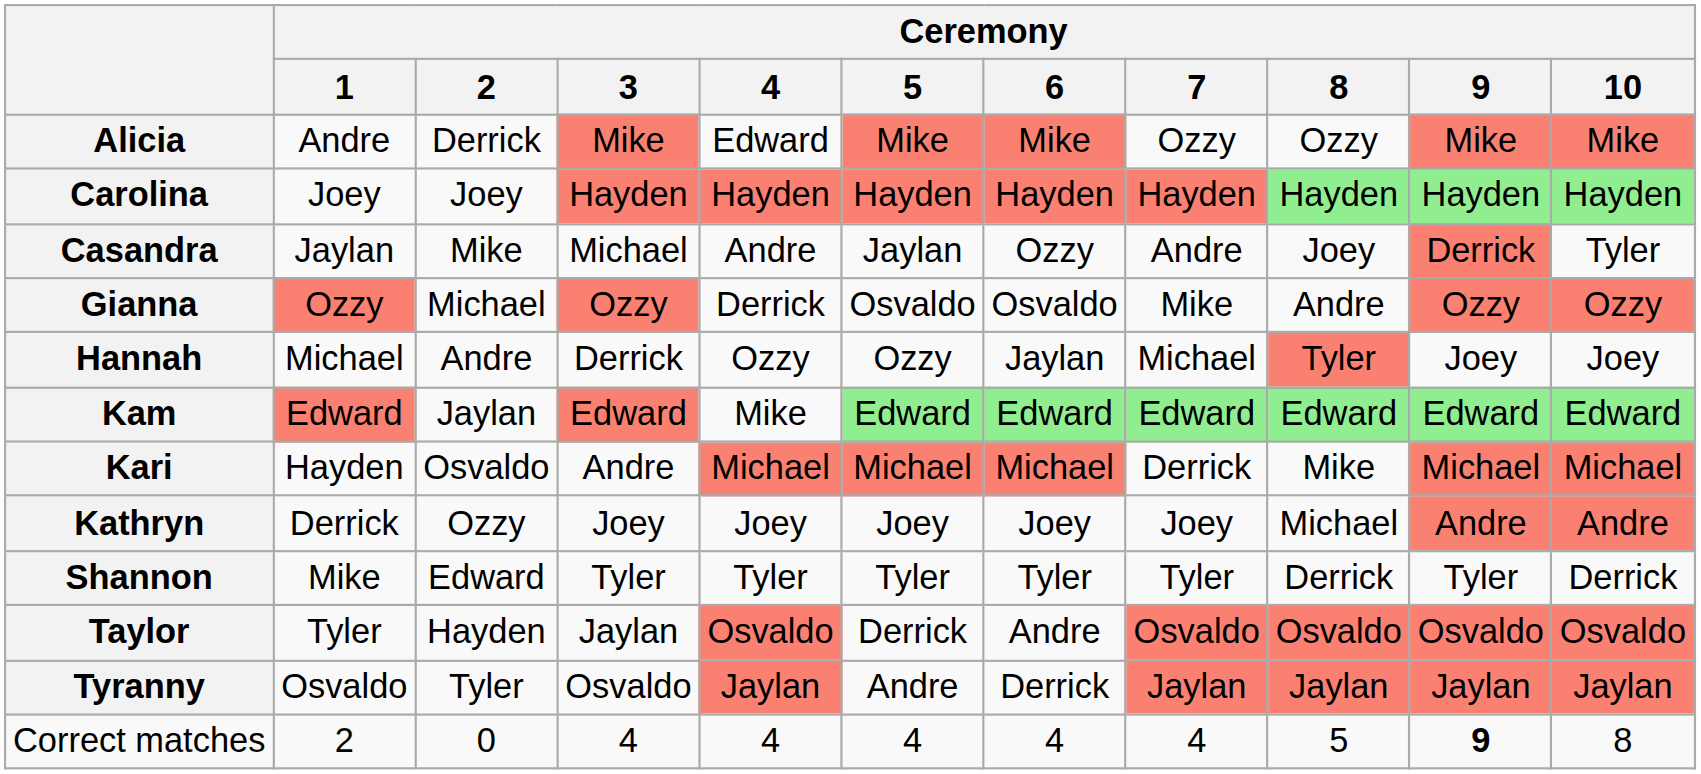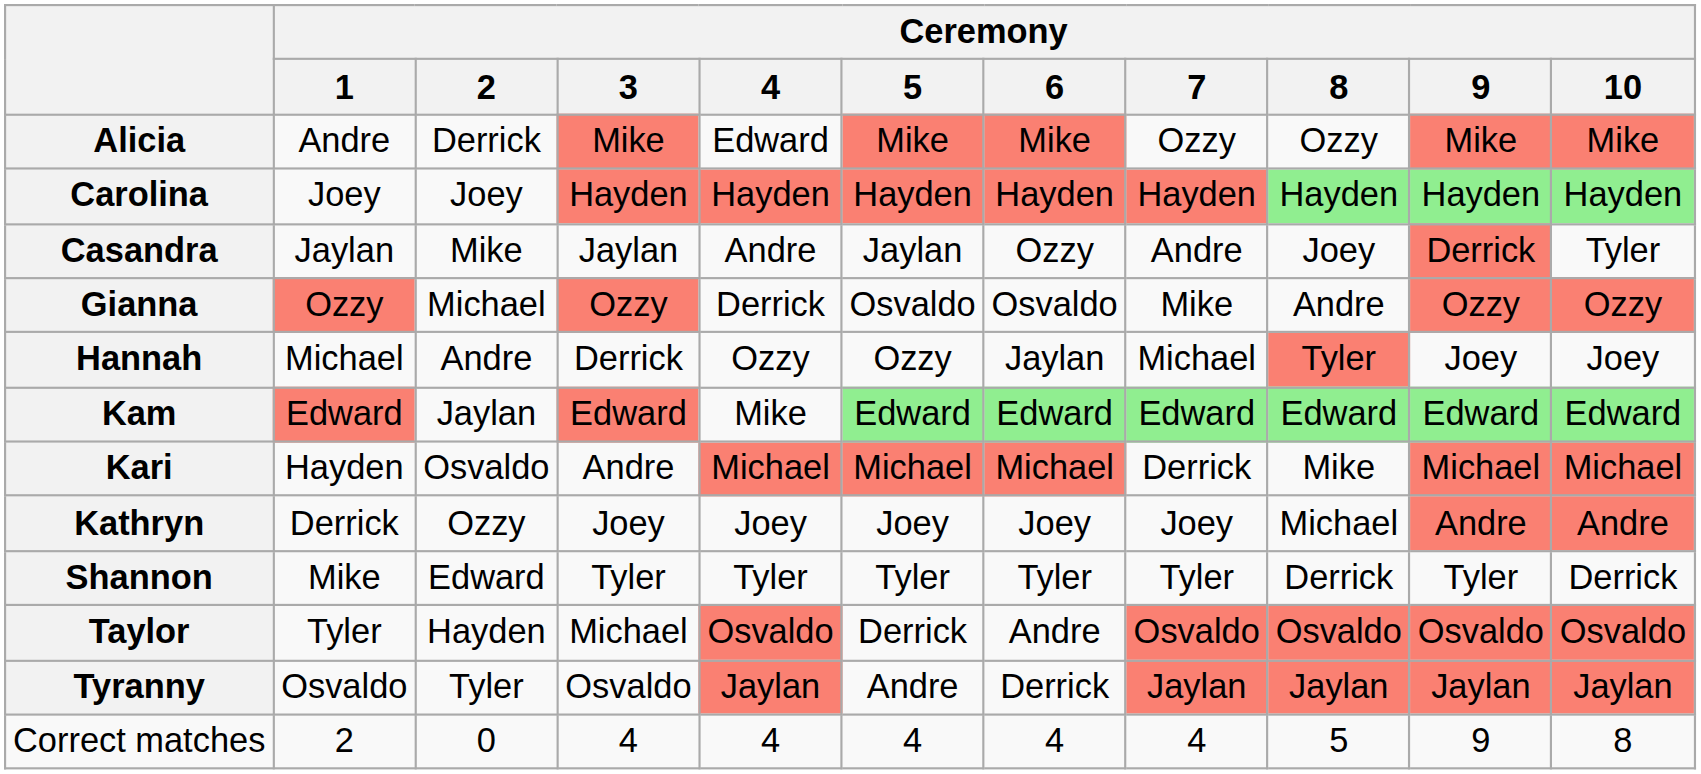Casandra | Ceremony / 3: Michael -> Jaylan
Taylor | Ceremony / 3: Jaylan -> Michael
Correct matches | Ceremony / 9: bold -> normal
